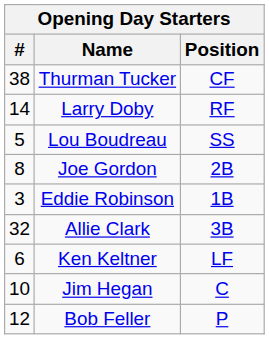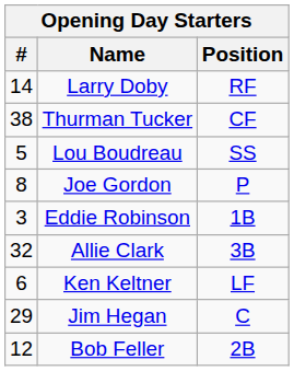rows swapped: Thurman Tucker <-> Larry Doby
Joe Gordon | Position: 2B -> P
Jim Hegan | #: 10 -> 29
Bob Feller | Position: P -> 2B
